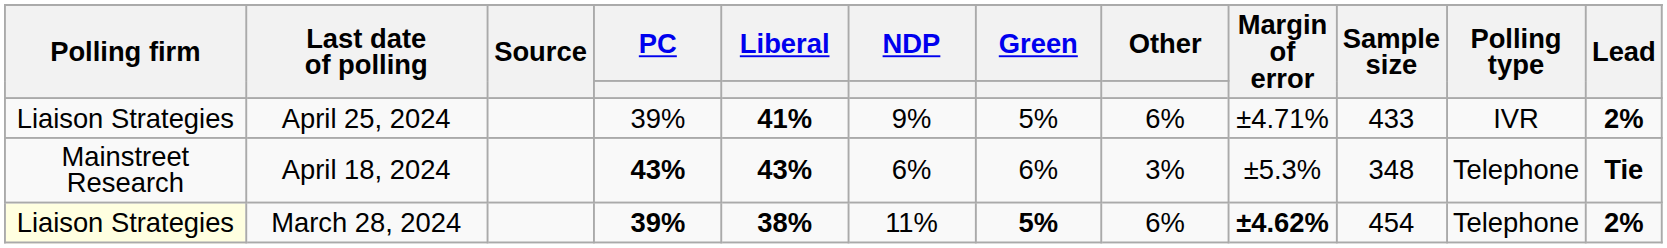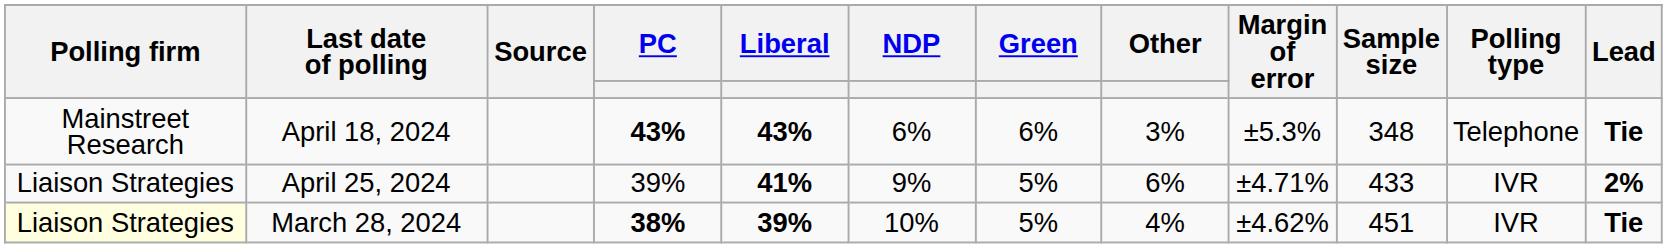rows swapped: April 25, 2024 <-> April 18, 2024
March 28, 2024 | PC: 39% -> 38%
March 28, 2024 | Liberal: 38% -> 39%
March 28, 2024 | NDP: 11% -> 10%
March 28, 2024 | Green: bold -> normal
March 28, 2024 | Other: 6% -> 4%
March 28, 2024 | Margin of error: bold -> normal
March 28, 2024 | Sample size: 454 -> 451
March 28, 2024 | Polling type: Telephone -> IVR
March 28, 2024 | Lead: 2% -> Tie
